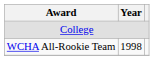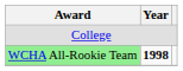WCHA All-Rookie Team | Award: no background -> lightgreen background
WCHA All-Rookie Team | Year: normal -> bold
